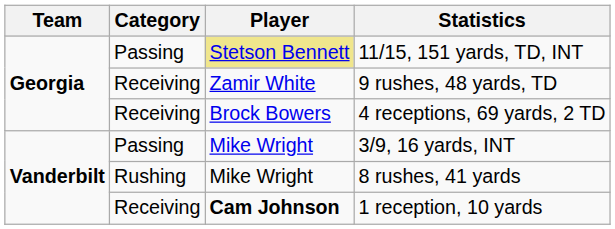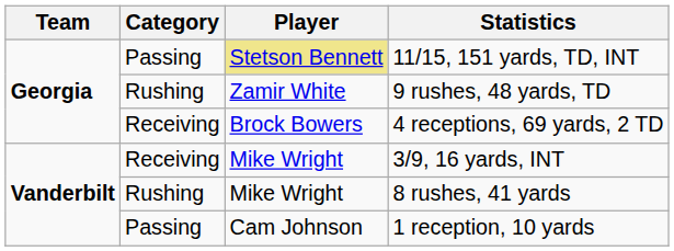9 rushes, 48 yards, TD | Category: Receiving -> Rushing
3/9, 16 yards, INT | Category: Passing -> Receiving
1 reception, 10 yards | Category: Receiving -> Passing
1 reception, 10 yards | Player: bold -> normal
